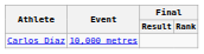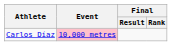Carlos Díaz | Event: no background -> pink background
